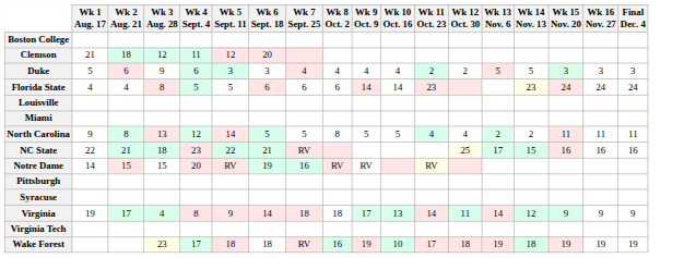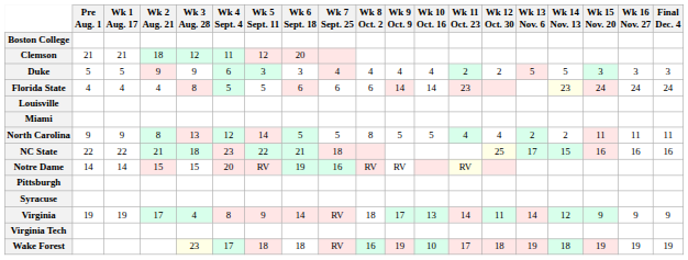+ column: Pre Aug. 1 | 21 | 5 | 4 | 9 | 22 | 14 | 19
Duke | Wk 2 Aug. 21: 6 -> 9
NC State | Wk 7 Sept. 25: RV -> 18
Virginia | Wk 7 Sept. 25: 18 -> RV
